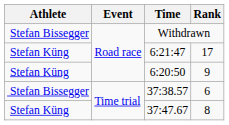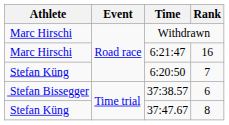Withdrawn | Athlete: Stefan Bissegger -> Marc Hirschi
6:21:47 | Athlete: Stefan Küng -> Marc Hirschi
6:21:47 | Rank: 17 -> 16
6:20:50 | Rank: 9 -> 7
